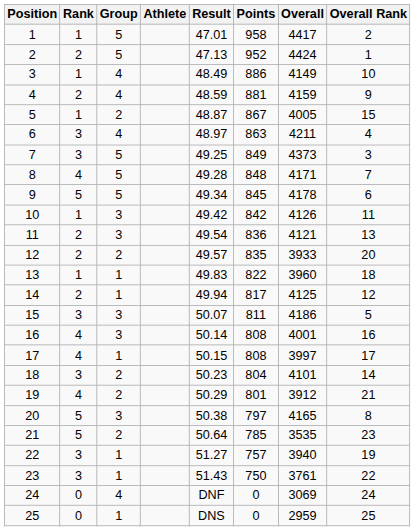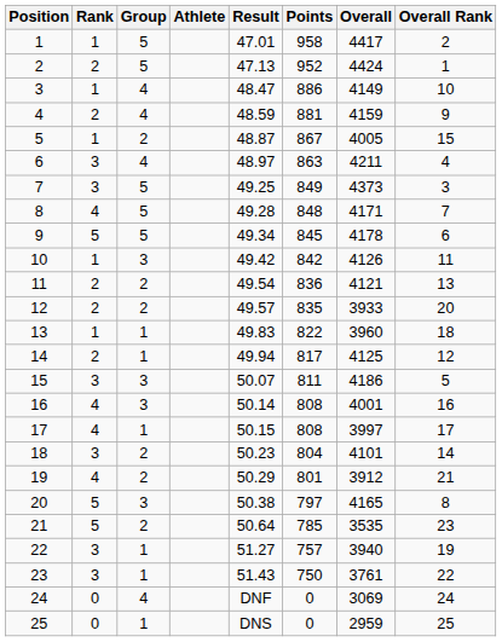row 4 | Result: 48.49 -> 48.47
row 12 | Group: 3 -> 2
